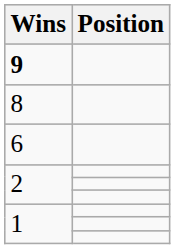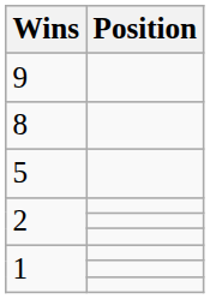row 2 | Wins: bold -> normal
row 4 | Wins: 6 -> 5
